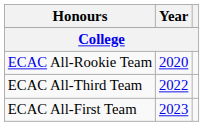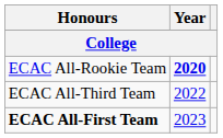row 3 | Year: normal -> bold
row 5 | Honours: normal -> bold
